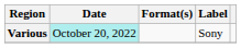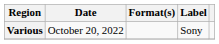Various | Date: paleturquoise background -> no background
